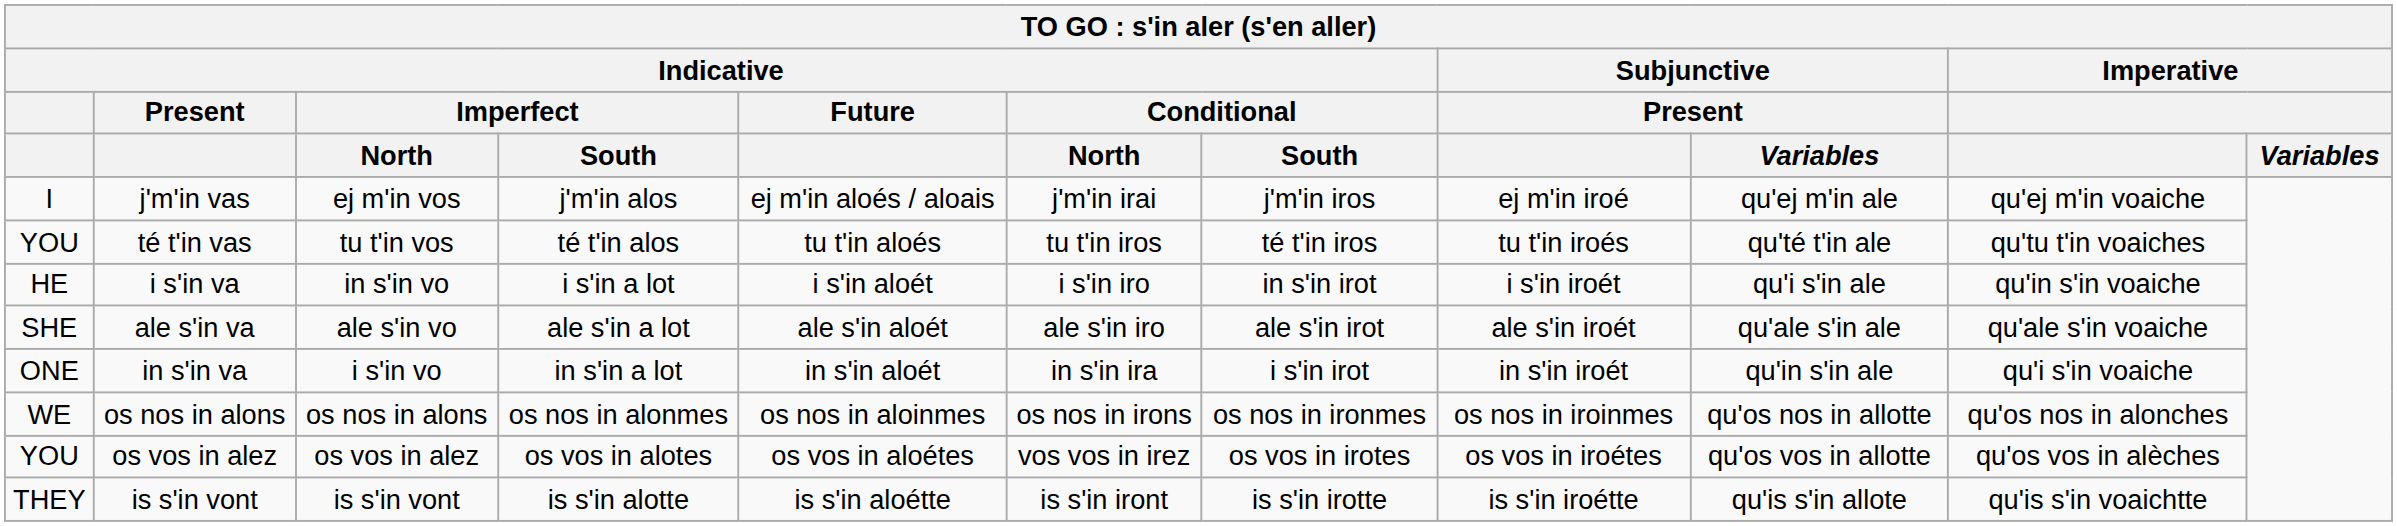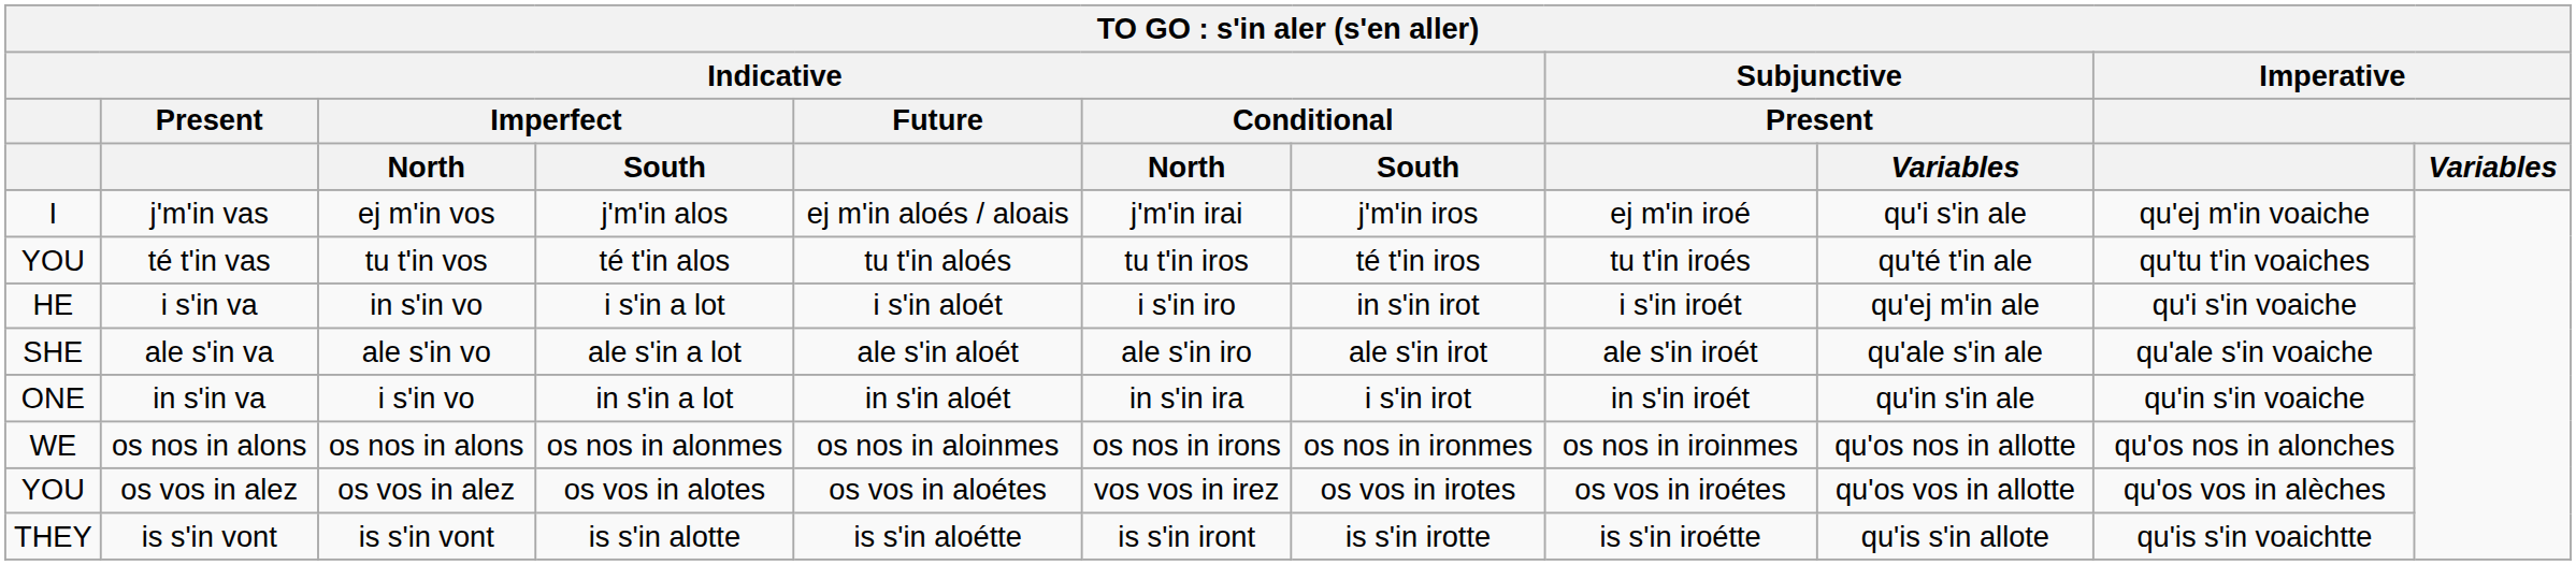j'm'in vas | Subjunctive / Present / Variables: qu'ej m'in ale -> qu'i s'in ale
i s'in va | Subjunctive / Present / Variables: qu'i s'in ale -> qu'ej m'in ale
i s'in va | Imperative: qu'in s'in voaiche -> qu'i s'in voaiche
in s'in va | Imperative: qu'i s'in voaiche -> qu'in s'in voaiche
